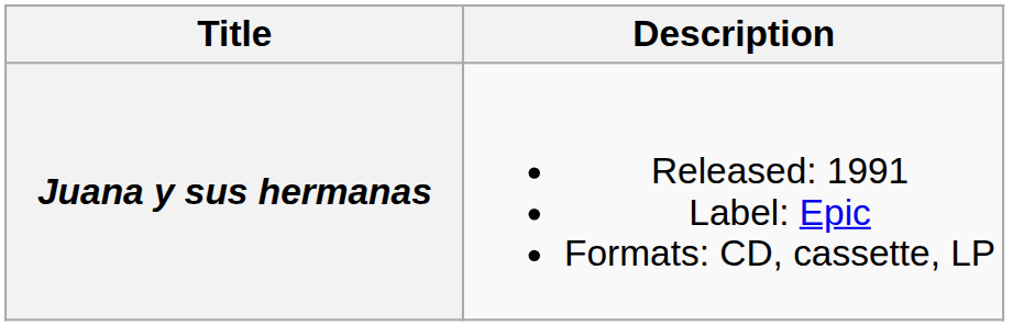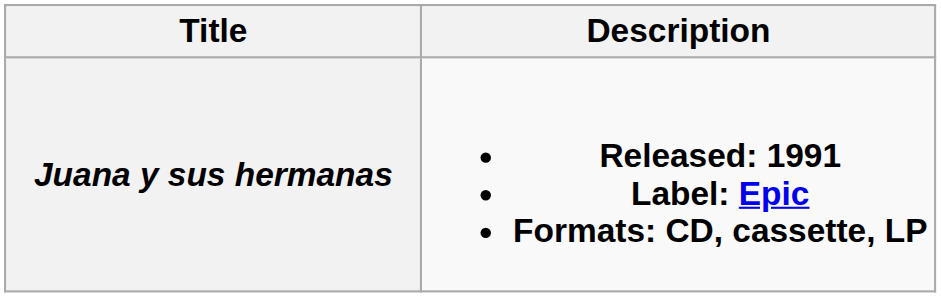Juana y sus hermanas | Description: normal -> bold
